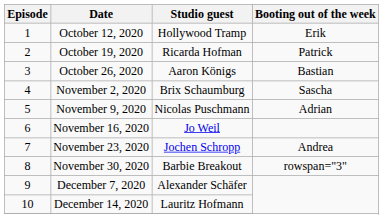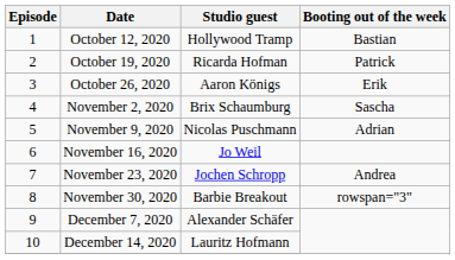October 12, 2020 | Booting out of the week: Erik -> Bastian
October 26, 2020 | Booting out of the week: Bastian -> Erik
